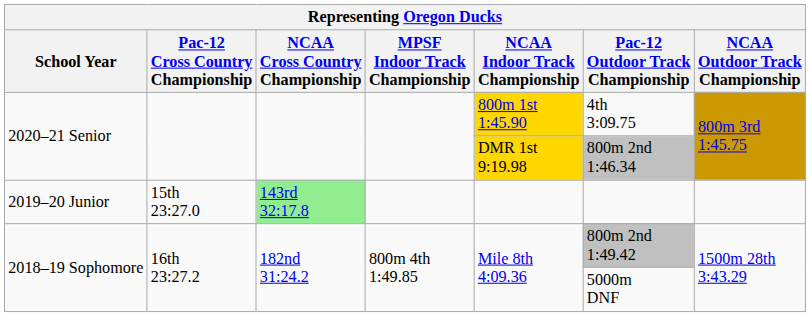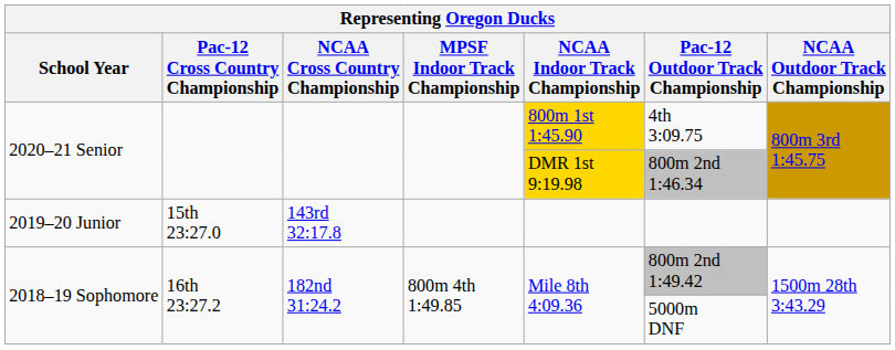2019–20 Junior | NCAA Cross Country Championship: lightgreen background -> no background
